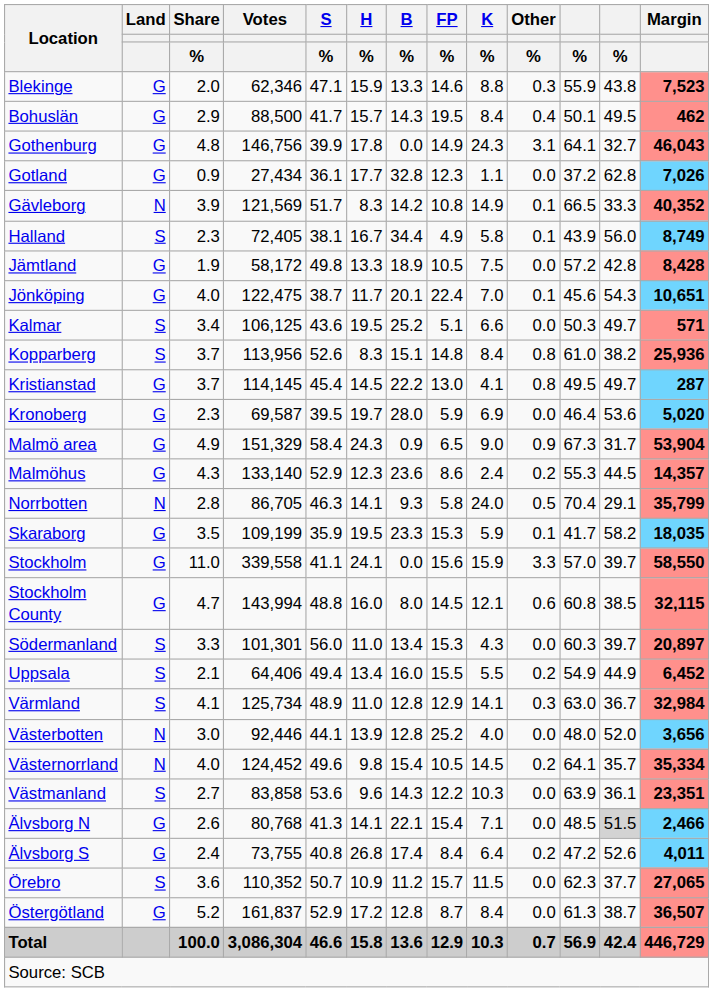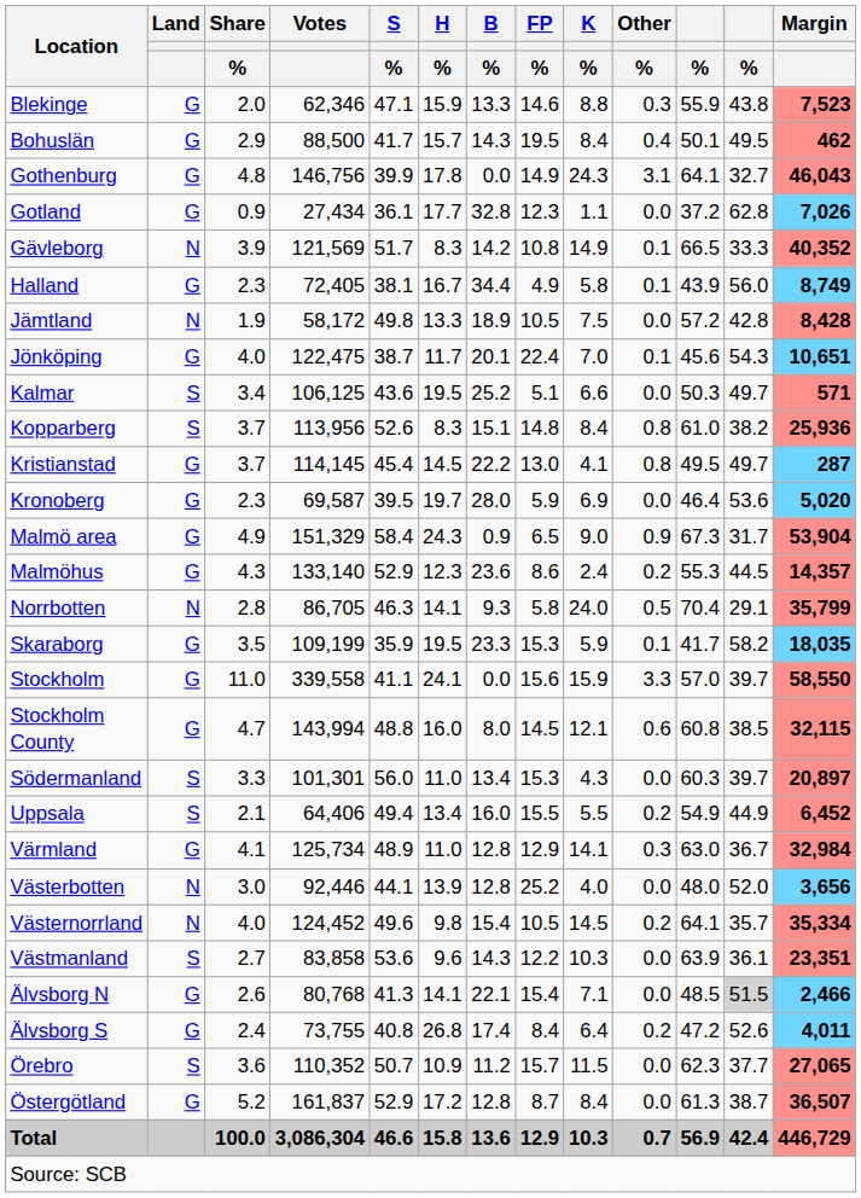Halland | Land: S -> G
Jämtland | Land: G -> N
Värmland | Land: S -> G
